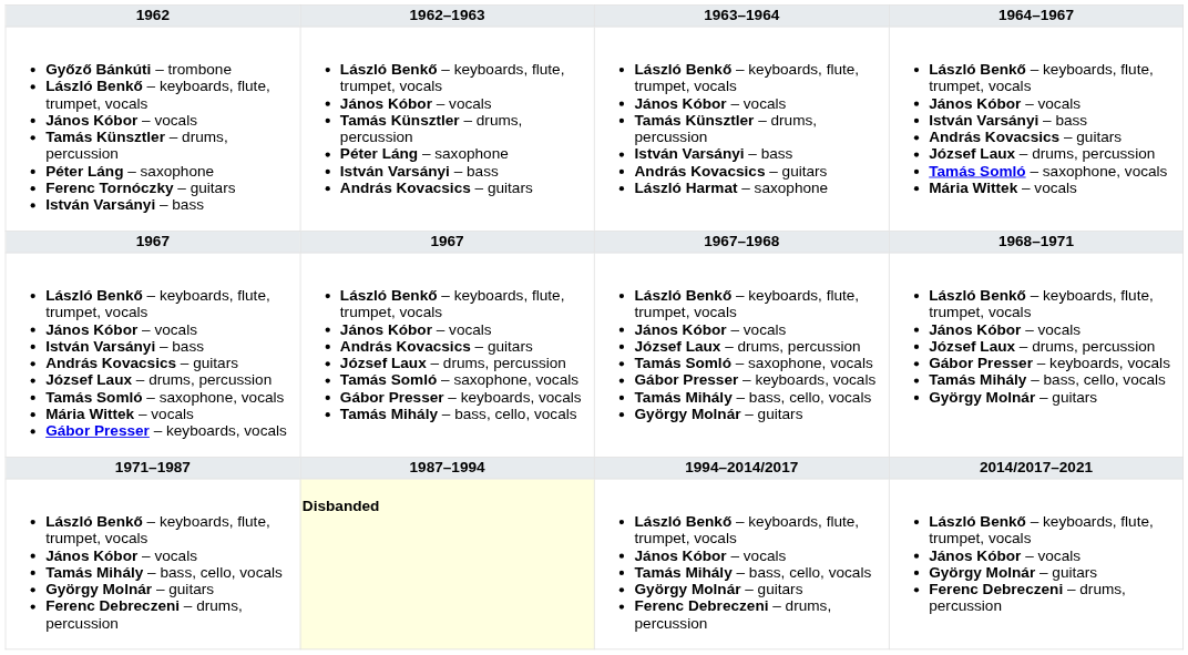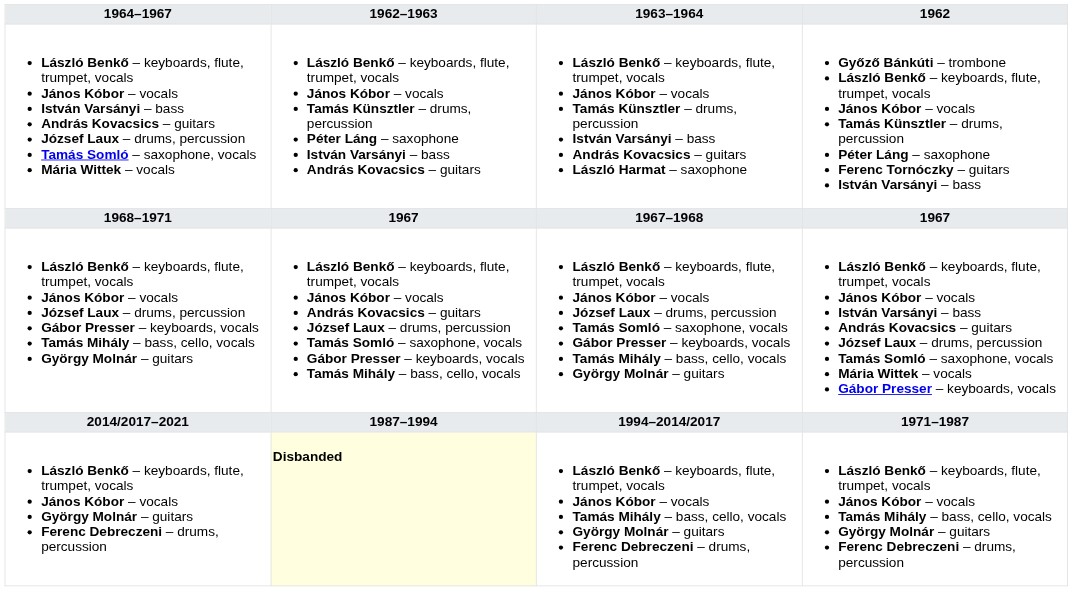columns swapped: 1962 <-> 1964–1967
